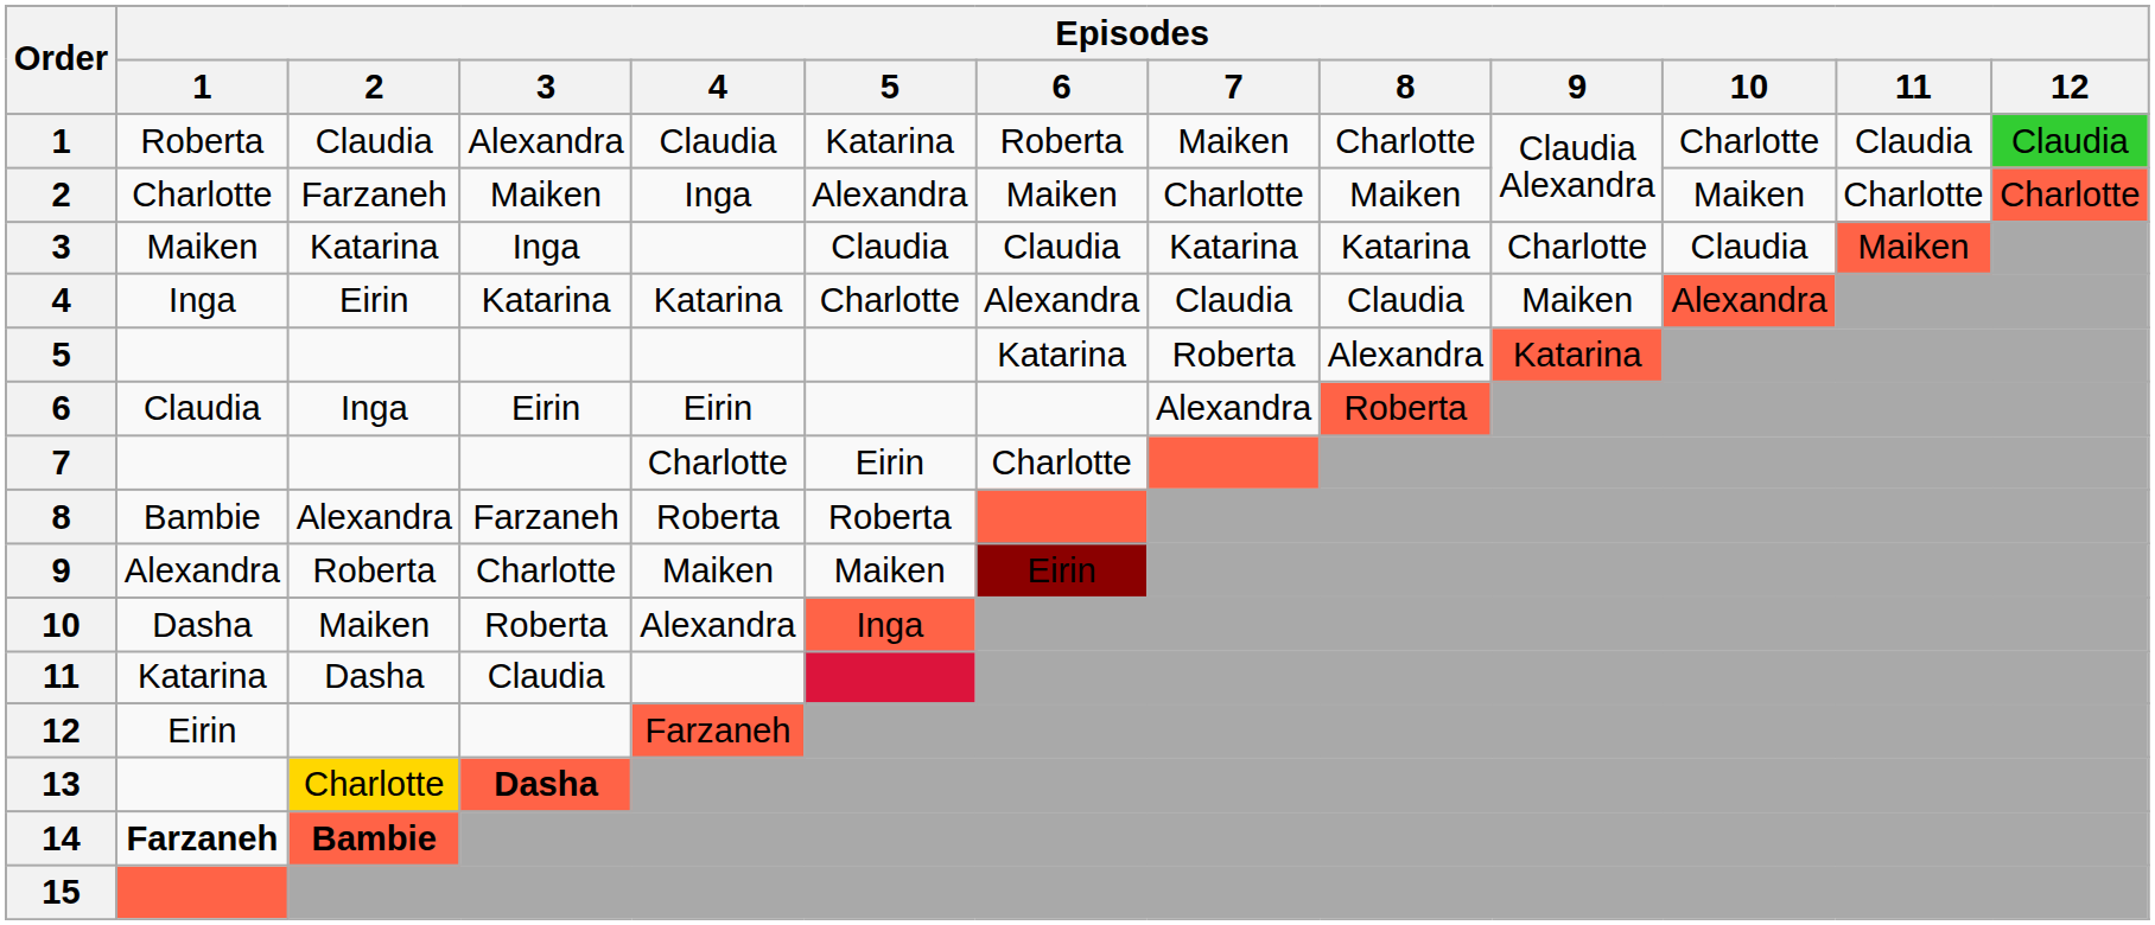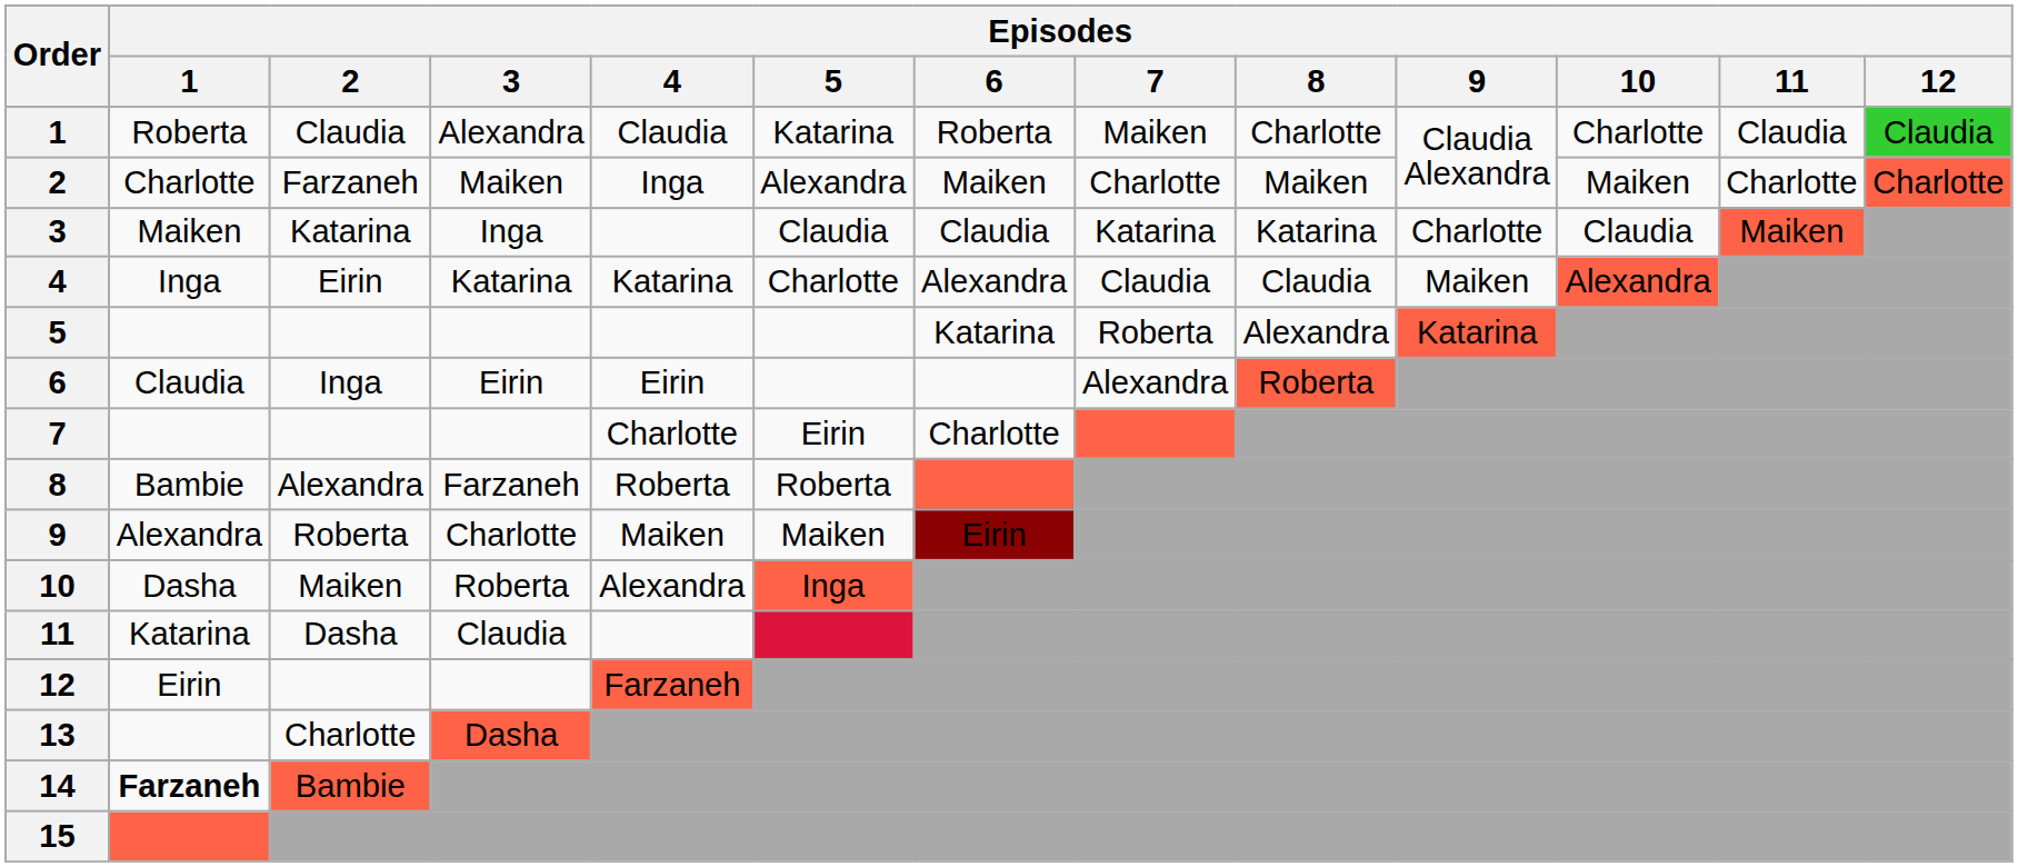13 | Episodes / 2: gold background -> no background
13 | Episodes / 3: bold -> normal
14 | Episodes / 2: bold -> normal
